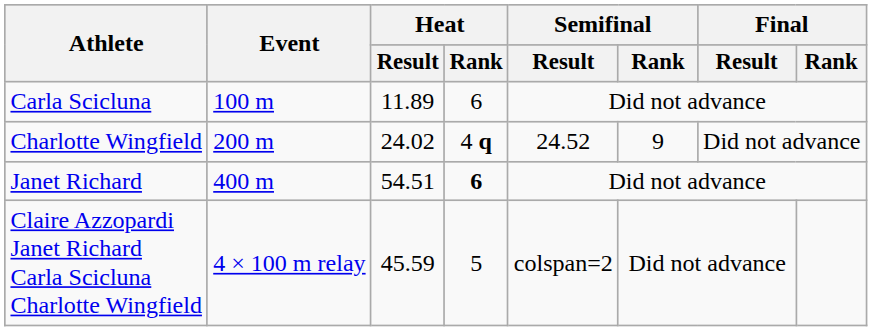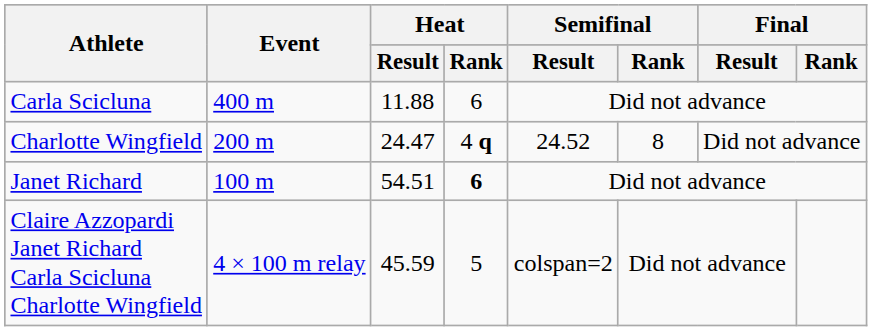Carla Scicluna | Event: 100 m -> 400 m
Carla Scicluna | Heat / Result: 11.89 -> 11.88
Charlotte Wingfield | Heat / Result: 24.02 -> 24.47
Charlotte Wingfield | Semifinal / Rank: 9 -> 8
Janet Richard | Event: 400 m -> 100 m
